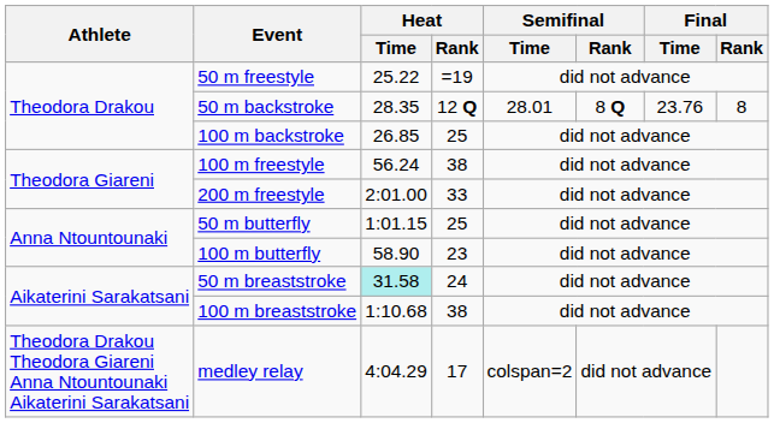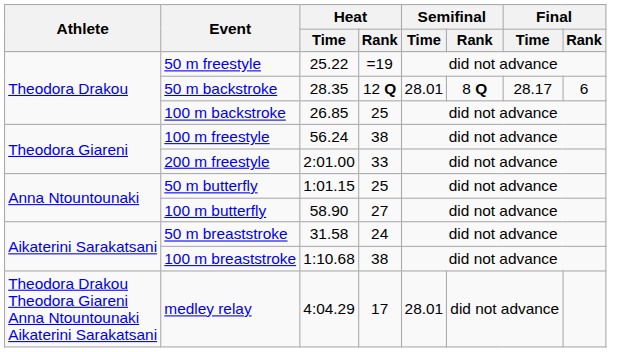50 m backstroke | Final / Time: 23.76 -> 28.17
50 m backstroke | Final / Rank: 8 -> 6
100 m butterfly | Heat / Rank: 23 -> 27
50 m breaststroke | Heat / Time: paleturquoise background -> no background
medley relay | Semifinal / Time: colspan=2 -> 28.01
